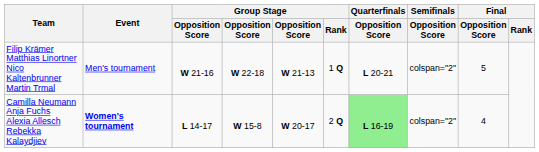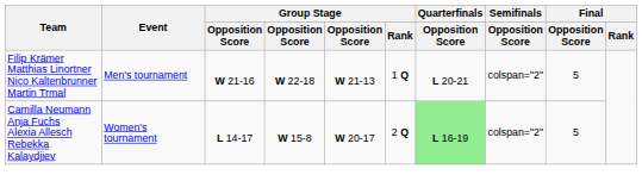Camilla Neumann Anja Fuchs Alexia Allesch Rebekka Kalaydjiev | Event: bold -> normal
Camilla Neumann Anja Fuchs Alexia Allesch Rebekka Kalaydjiev | Final / Opposition Score: 4 -> 5
